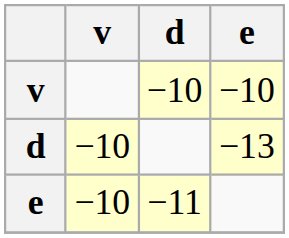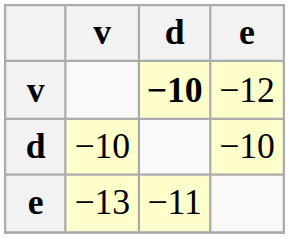row 2 | d: normal -> bold
row 2 | e: −10 -> −12
row 3 | e: −13 -> −10
row 4 | v: −10 -> −13
